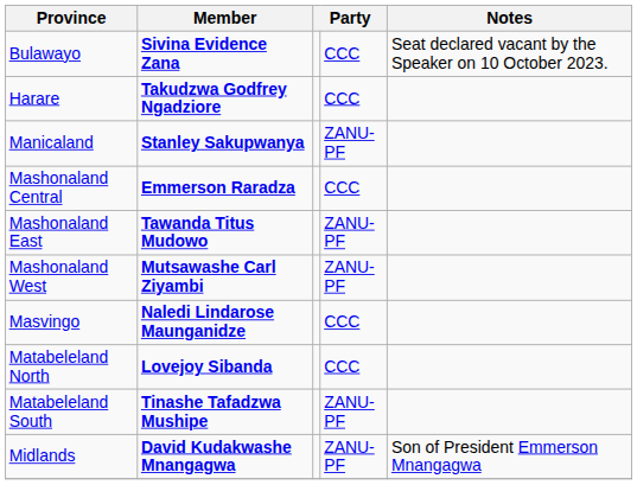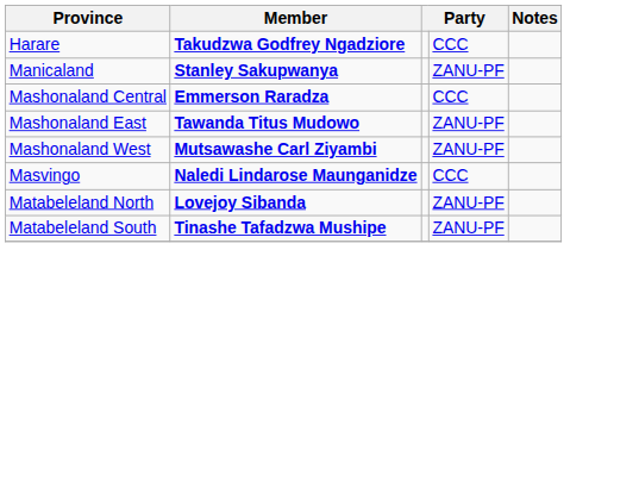- row: Bulawayo | Sivina Evidence Zana | CCC | Seat declared vacant by the Speaker on 10 October 2023.
Matabeleland North | column 4: CCC -> ZANU-PF
- row: Midlands | David Kudakwashe Mnangagwa | ZANU-PF | Son of President Emmerson Mnangagwa
